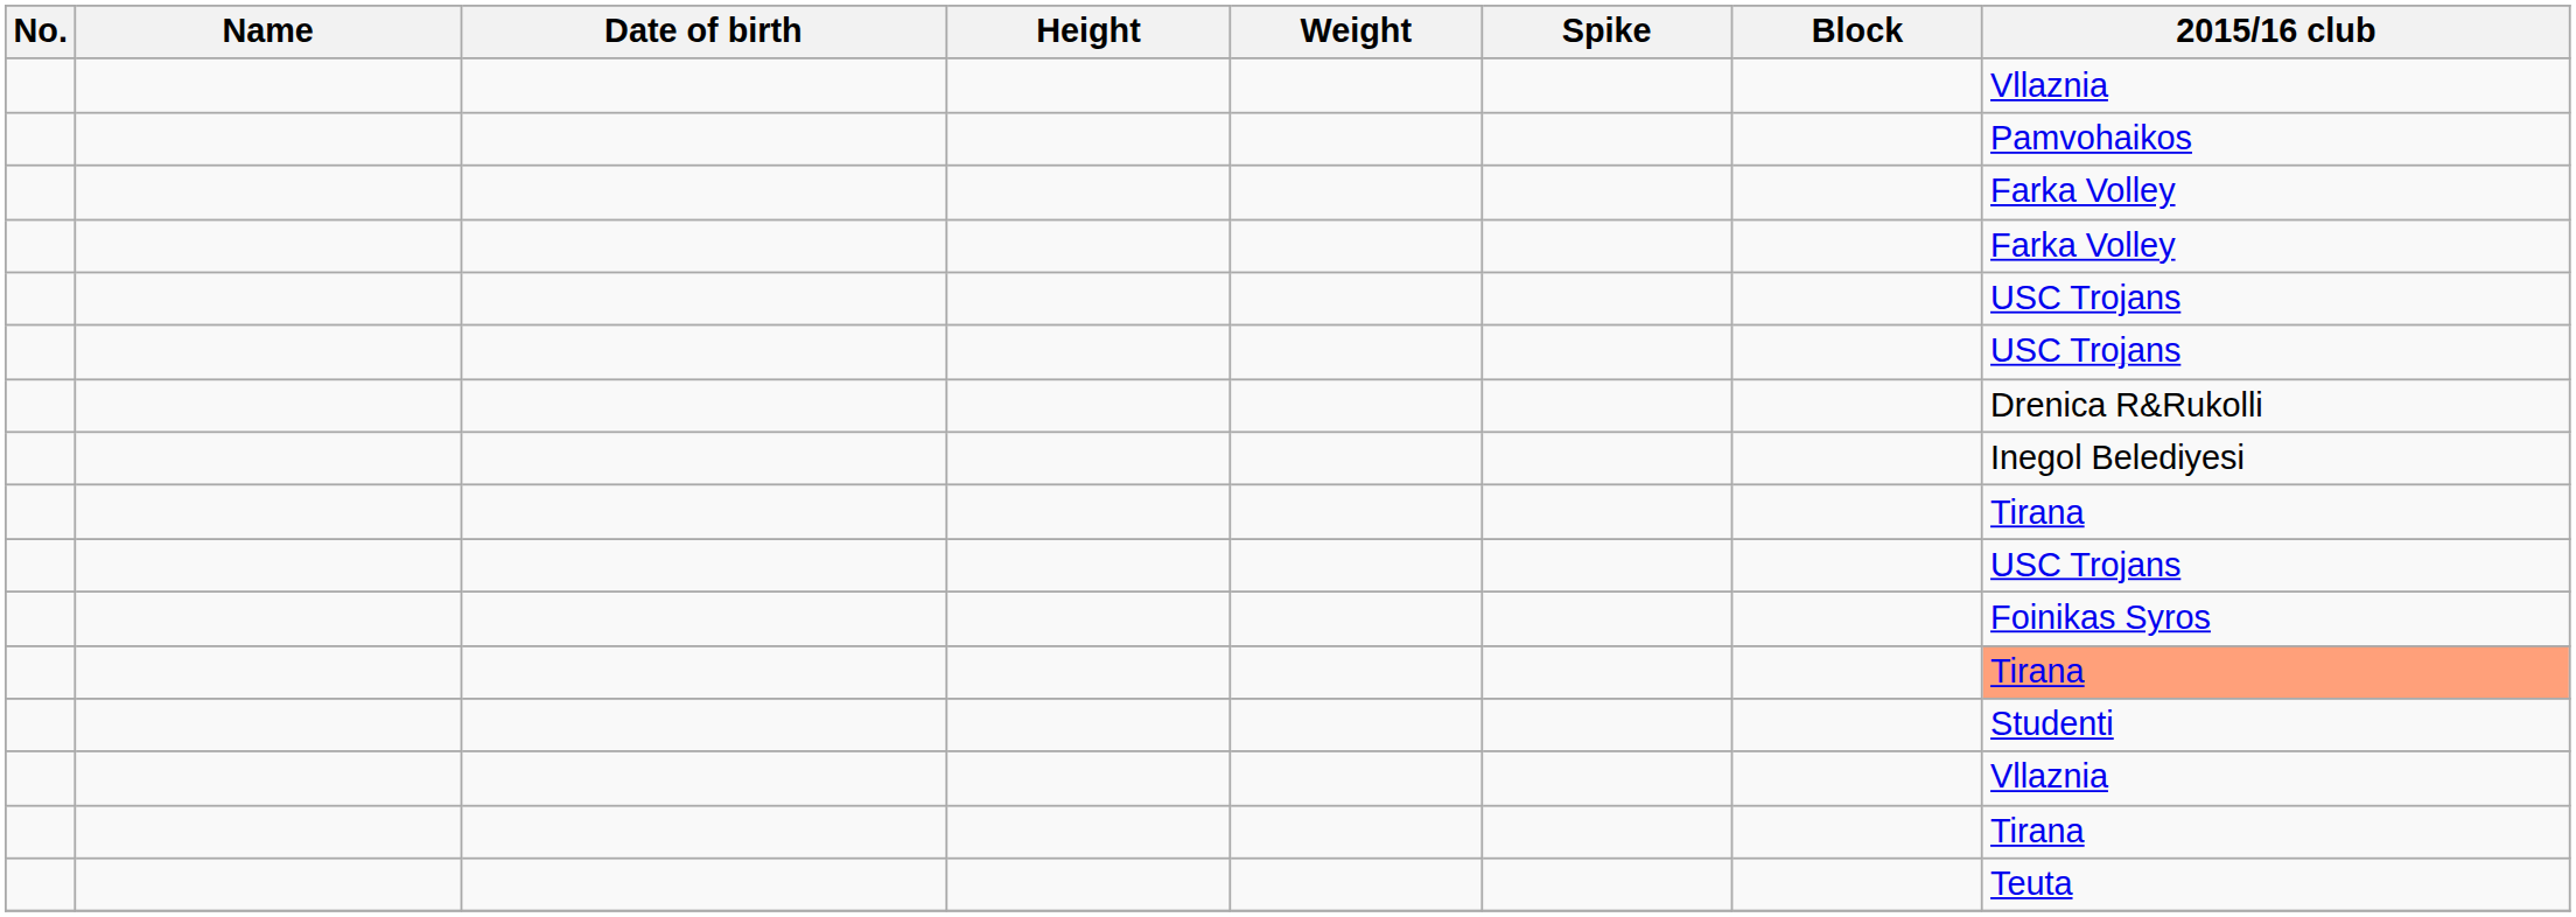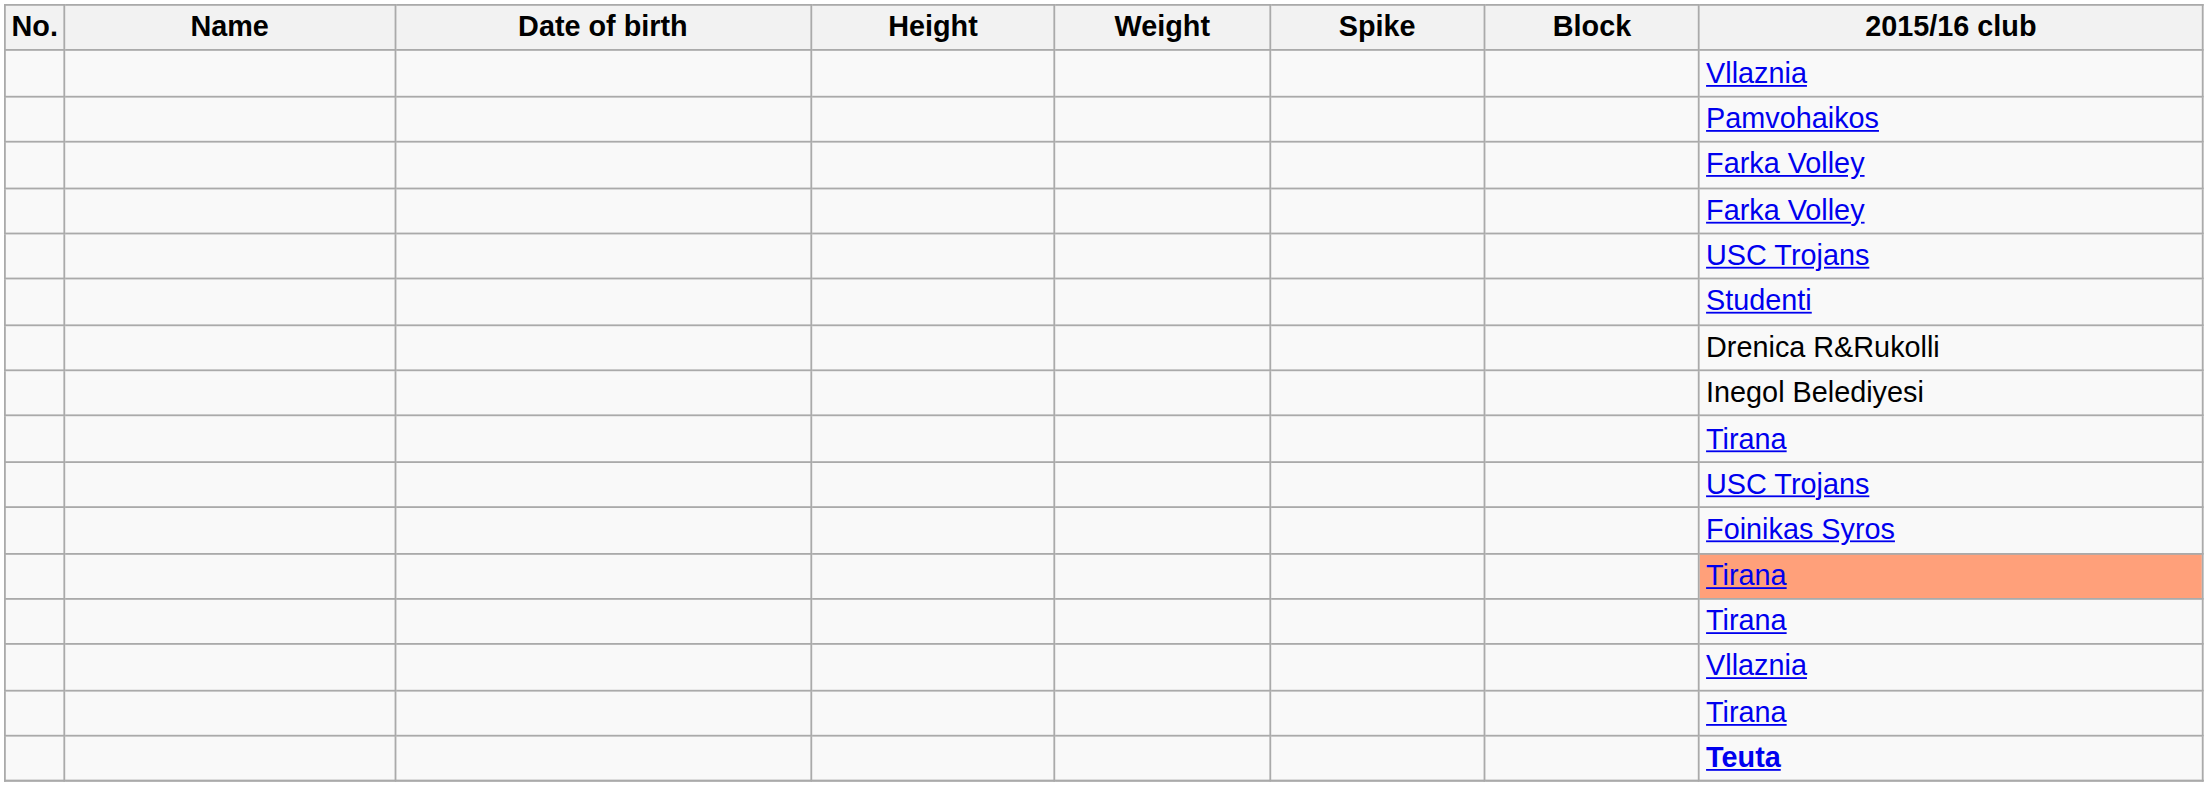row 7 | 2015/16 club: USC Trojans -> Studenti
row 14 | 2015/16 club: Studenti -> Tirana
row 17 | 2015/16 club: normal -> bold
